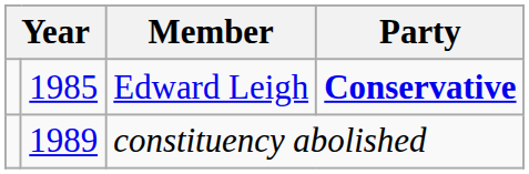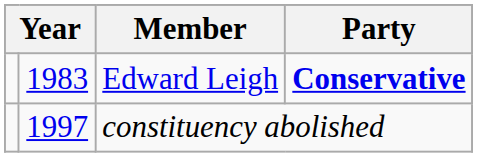Edward Leigh | column 2: 1985 -> 1983
constituency abolished | column 2: 1989 -> 1997
